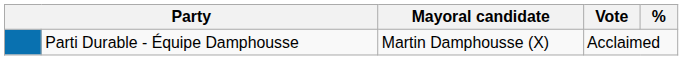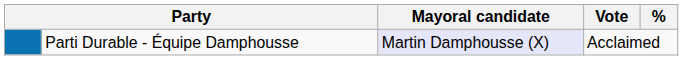Parti Durable - Équipe Damphousse | Mayoral candidate: no background -> lavender background
